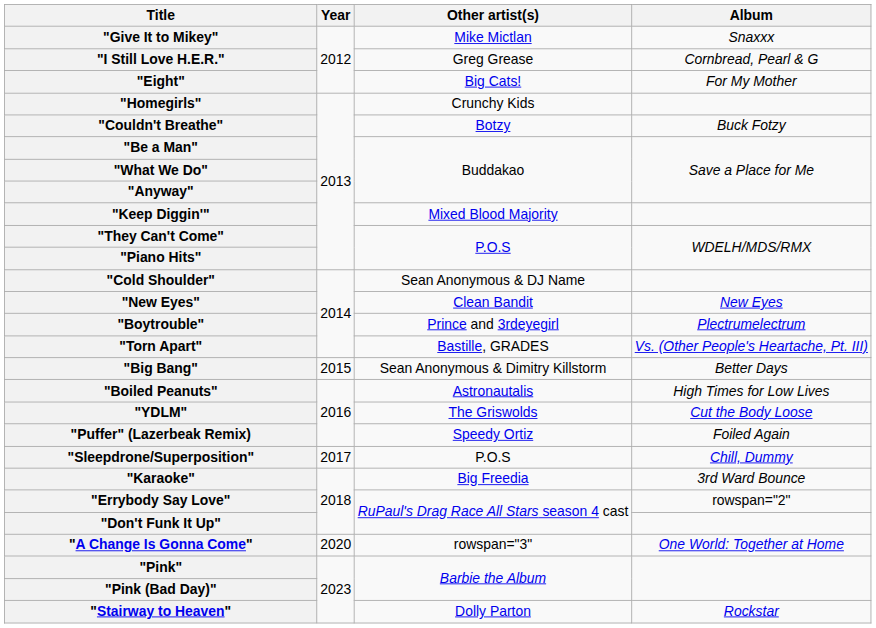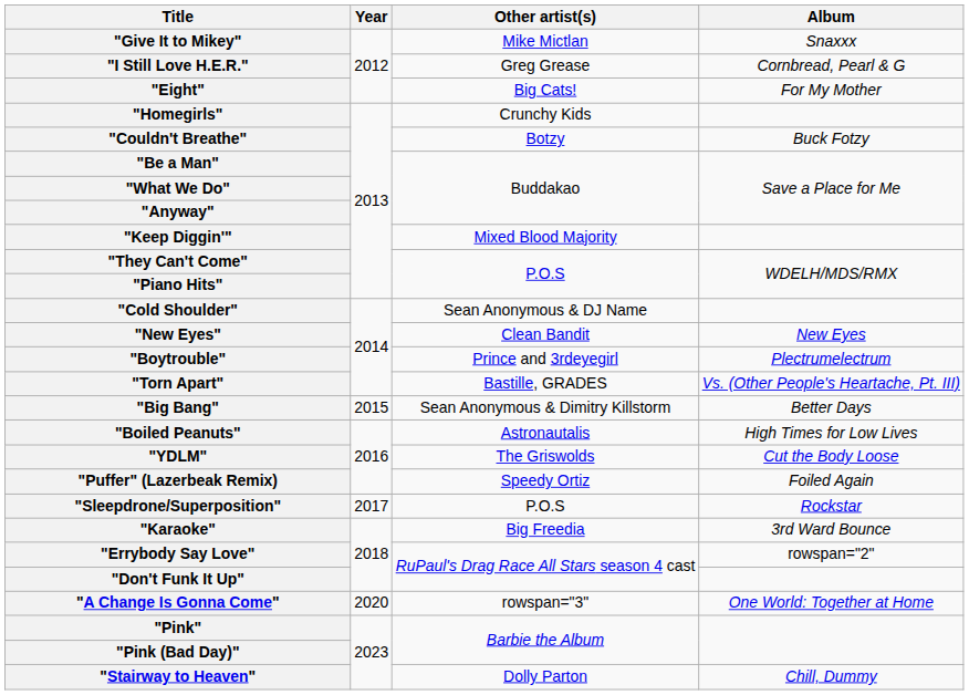"Sleepdrone/Superposition" | Album: Chill, Dummy -> Rockstar
"Stairway to Heaven" | Album: Rockstar -> Chill, Dummy
